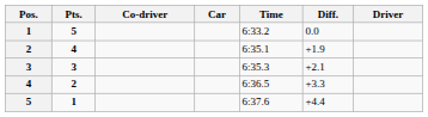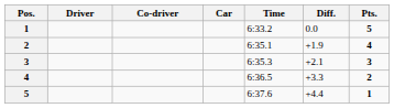columns swapped: Driver <-> Pts.
